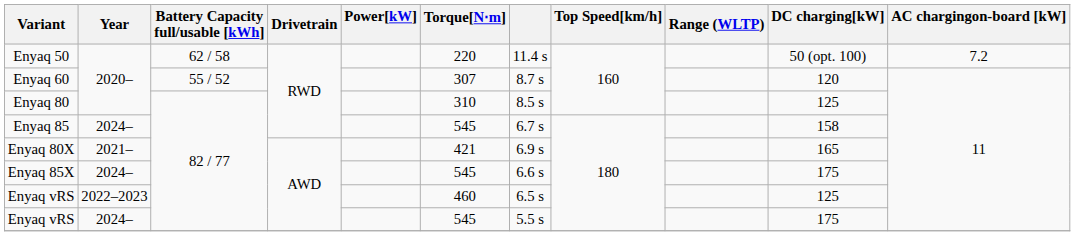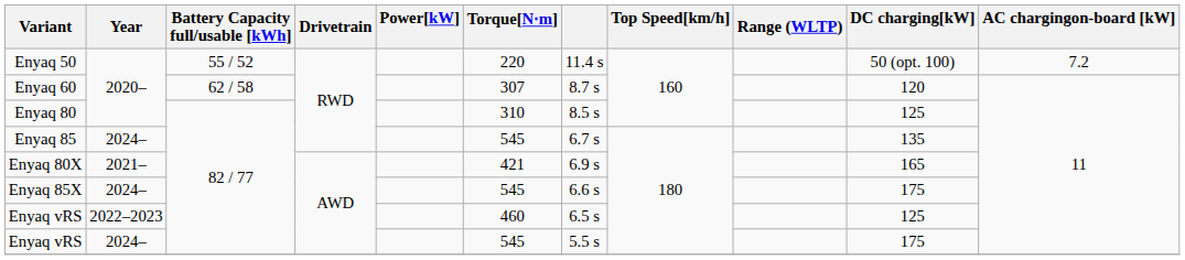Enyaq 50 | Battery Capacity full/usable [kWh]: 62 / 58 -> 55 / 52
Enyaq 60 | Battery Capacity full/usable [kWh]: 55 / 52 -> 62 / 58
Enyaq 85 | DC charging[kW]: 158 -> 135
